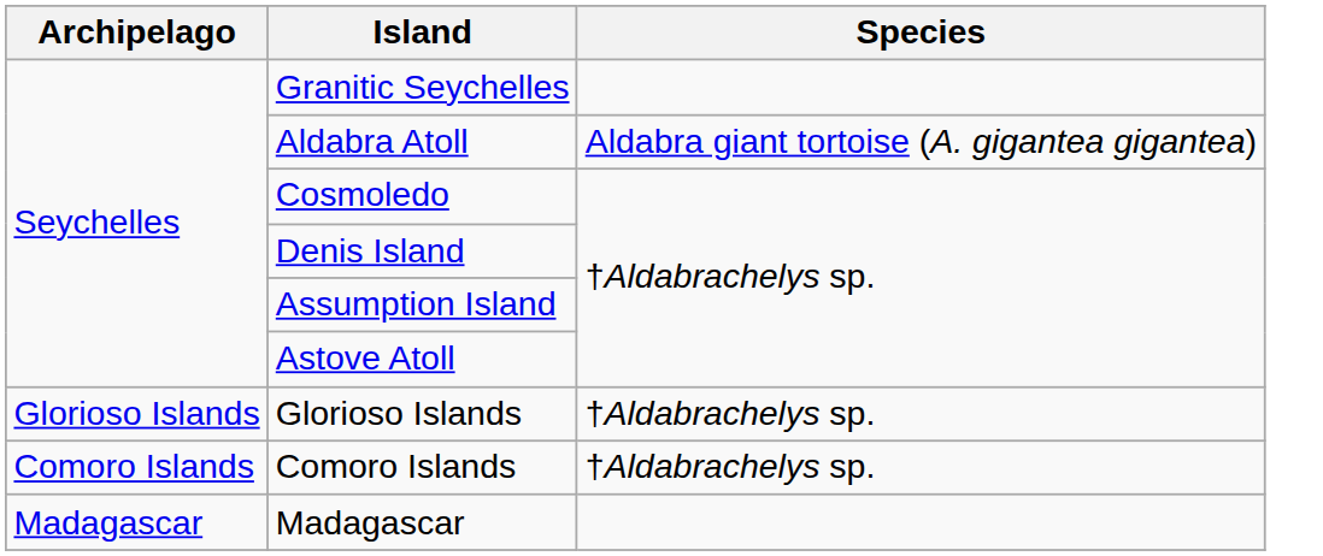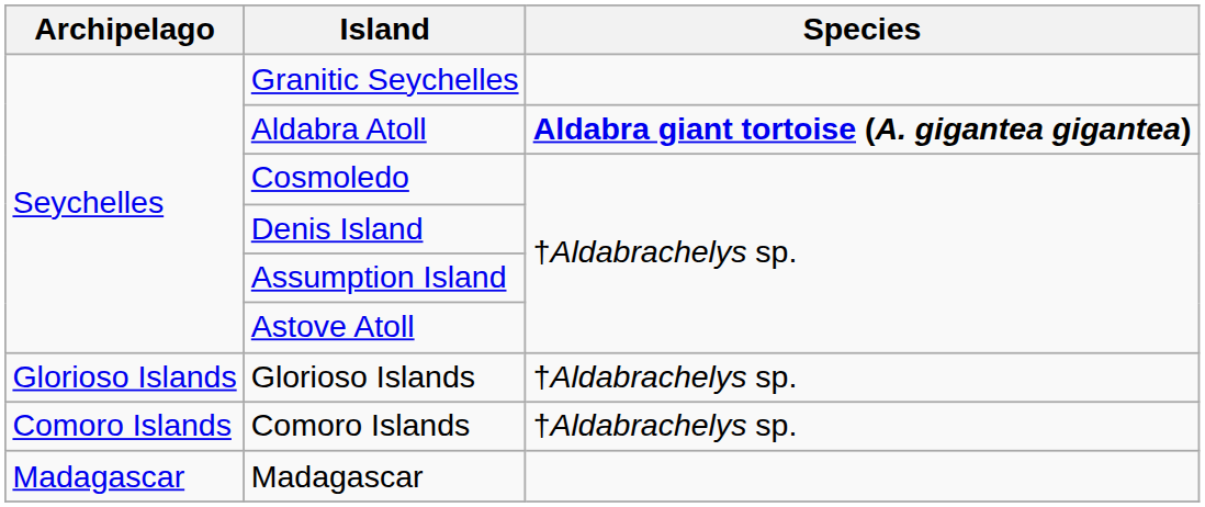Aldabra Atoll | Species: normal -> bold
